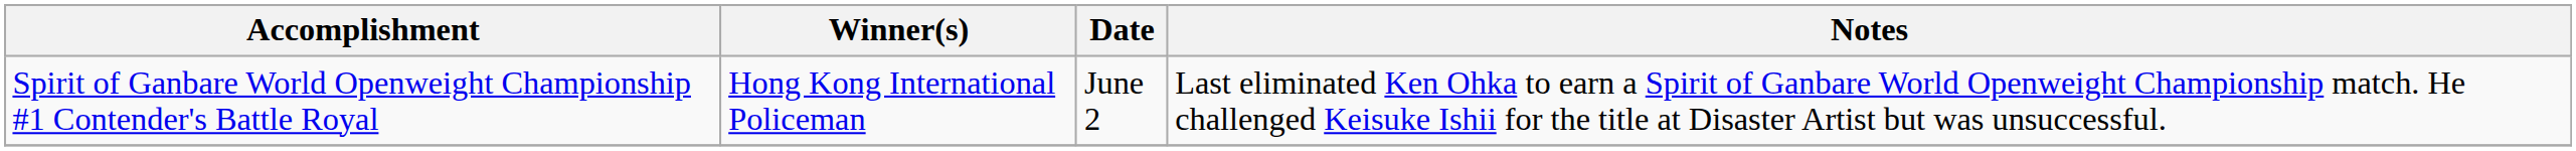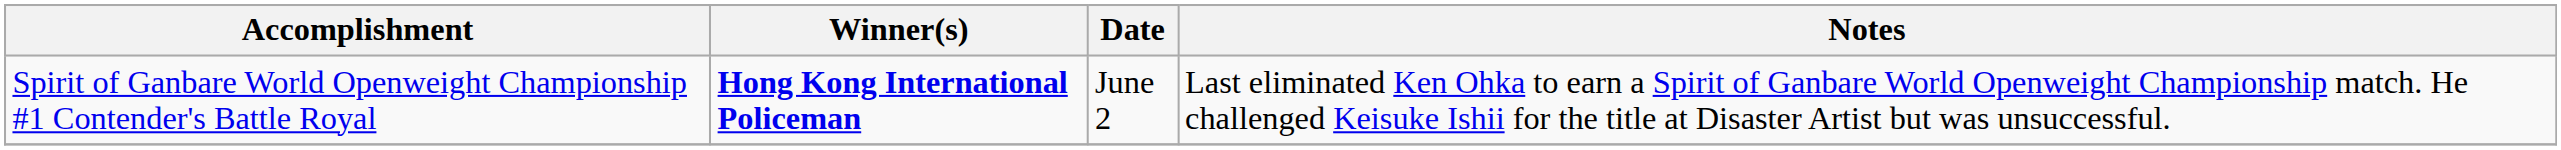row 2 | Winner(s): normal -> bold
